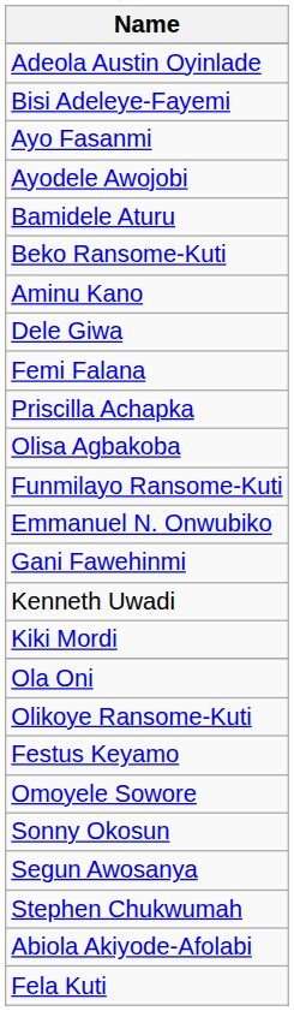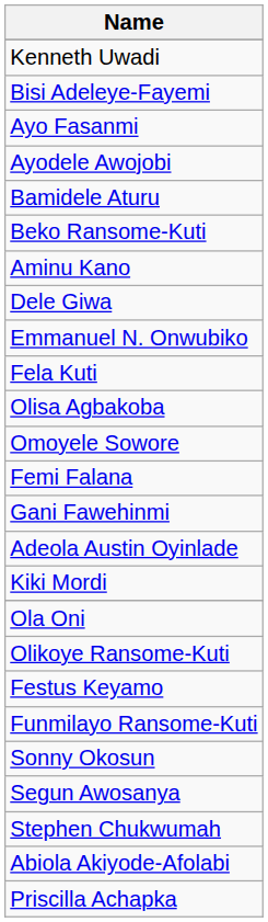row 2 | column 1: Adeola Austin Oyinlade -> Kenneth Uwadi
row 10 | column 1: Femi Falana -> Emmanuel N. Onwubiko
row 11 | column 1: Priscilla Achapka -> Fela Kuti
row 13 | column 1: Funmilayo Ransome-Kuti -> Omoyele Sowore
row 14 | column 1: Emmanuel N. Onwubiko -> Femi Falana
row 16 | column 1: Kenneth Uwadi -> Adeola Austin Oyinlade
row 21 | column 1: Omoyele Sowore -> Funmilayo Ransome-Kuti
row 26 | column 1: Fela Kuti -> Priscilla Achapka
